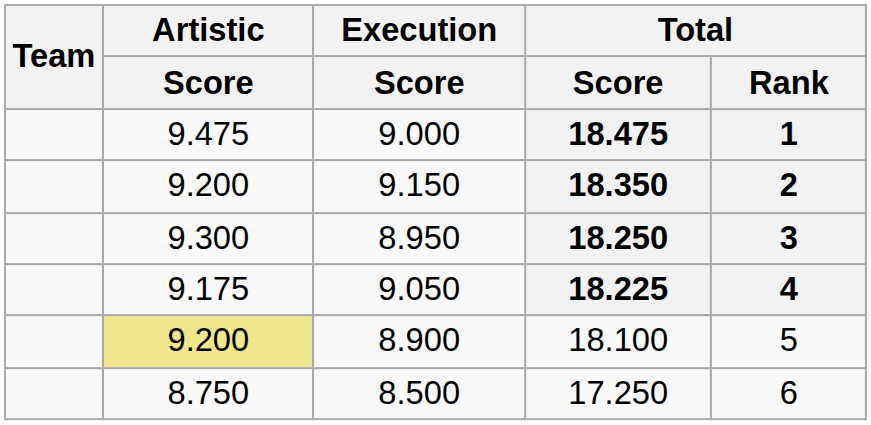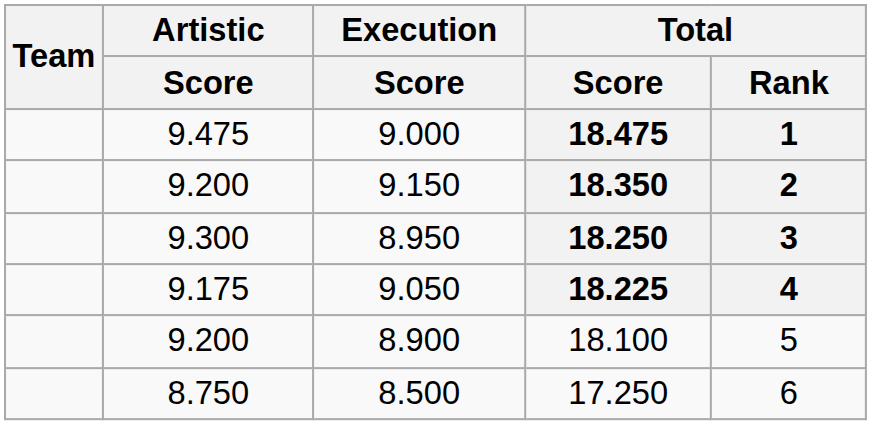8.900 | Artistic / Score: khaki background -> no background
